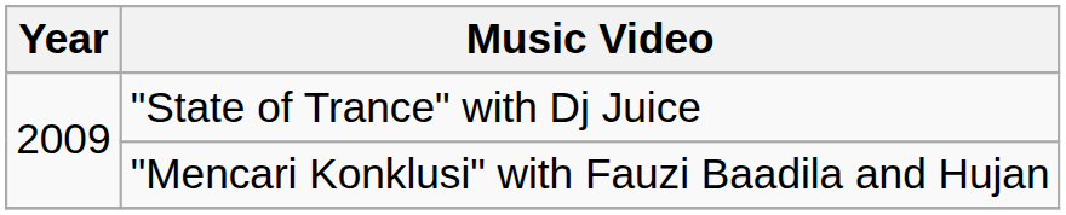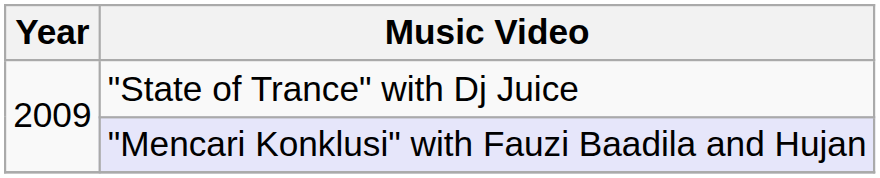"Mencari Konklusi" with Fauzi Baadila and Hujan | Music Video: no background -> lavender background
